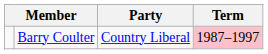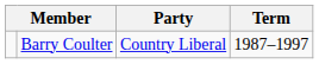Barry Coulter | Term: pink background -> no background
